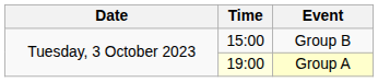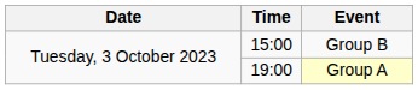Group A | Time: lightyellow background -> no background
